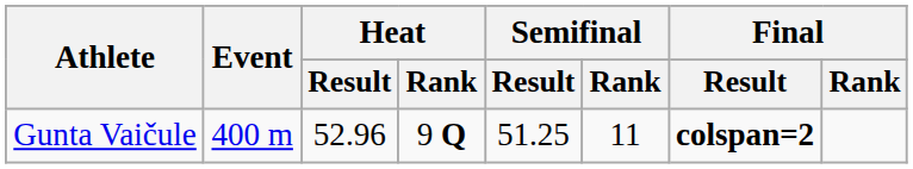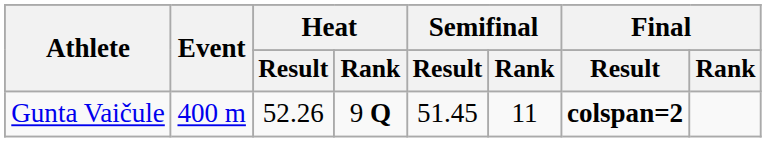Gunta Vaičule | Heat / Result: 52.96 -> 52.26
Gunta Vaičule | Semifinal / Result: 51.25 -> 51.45
